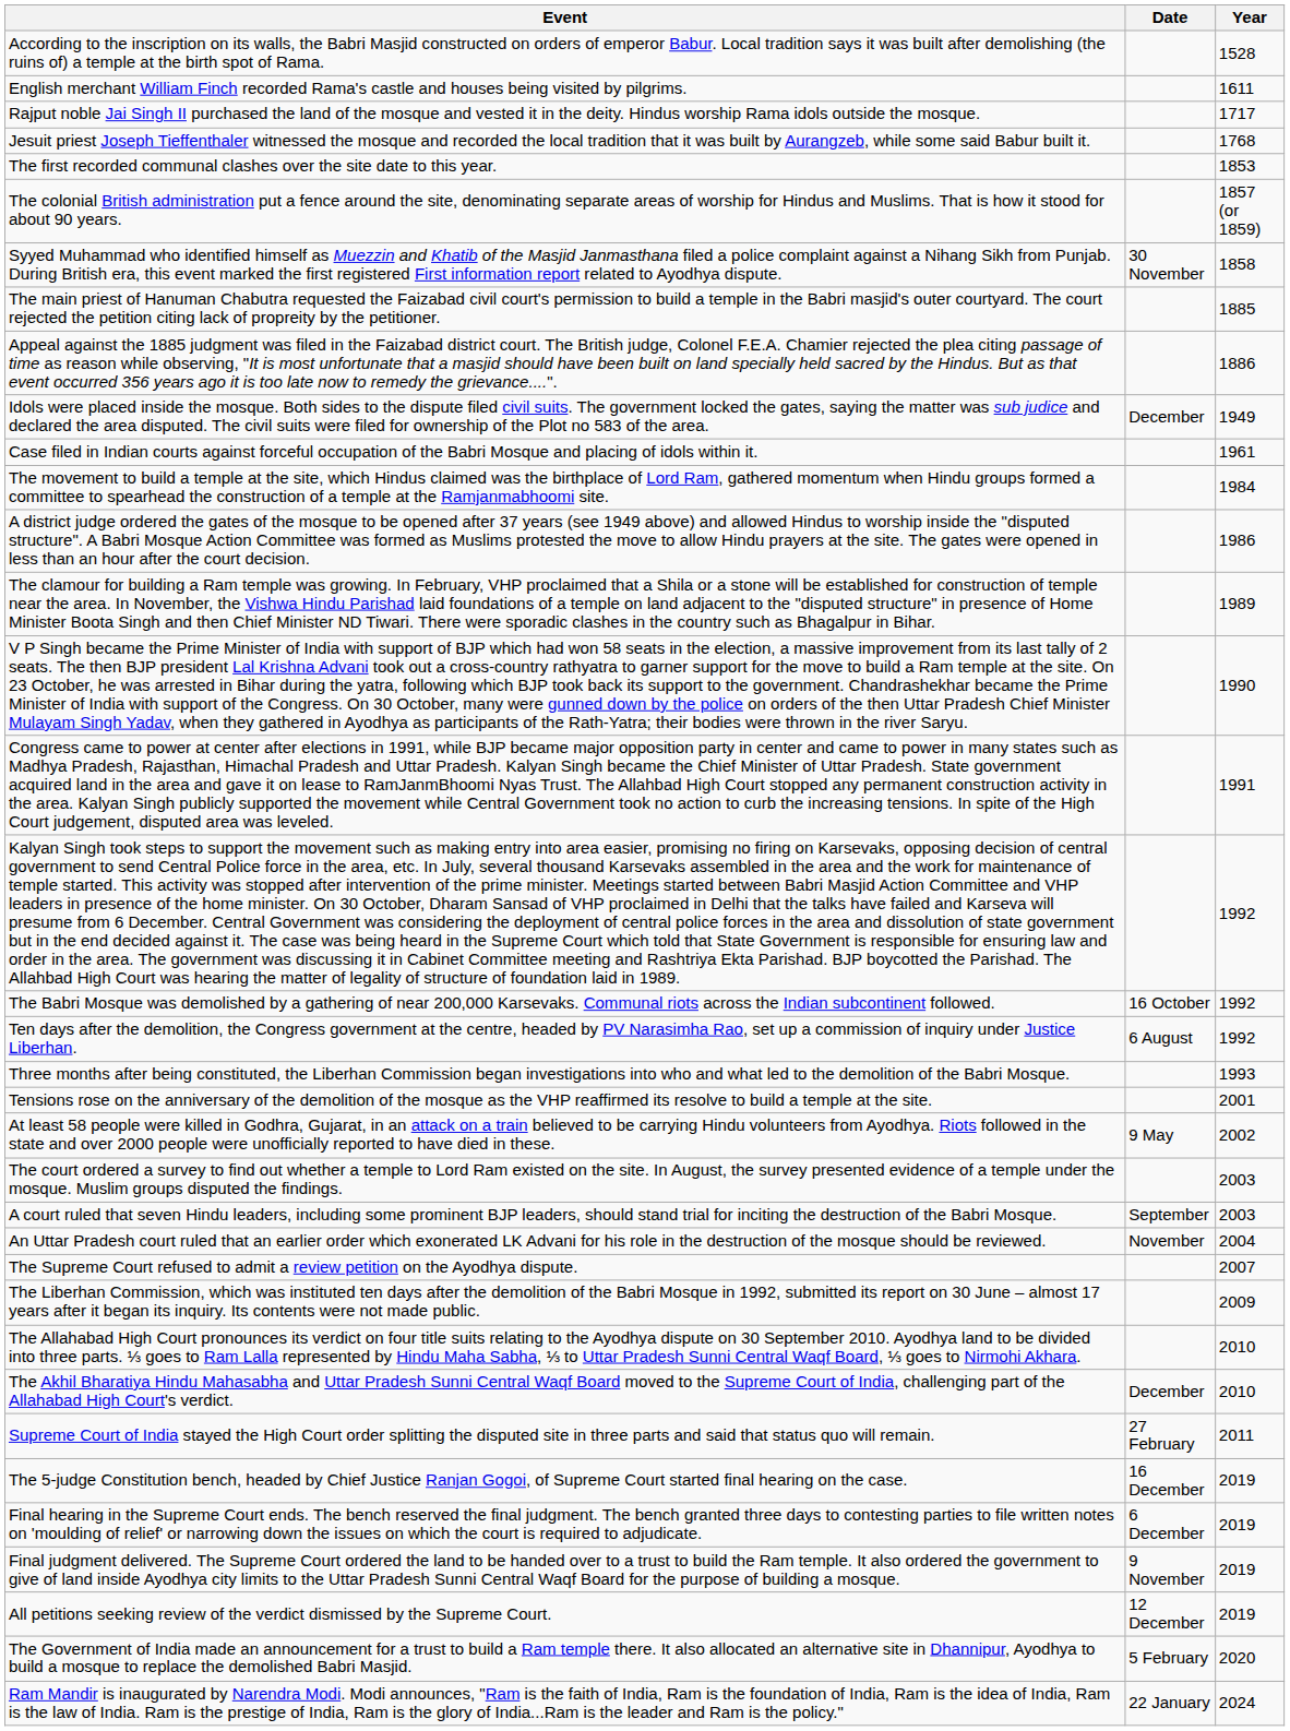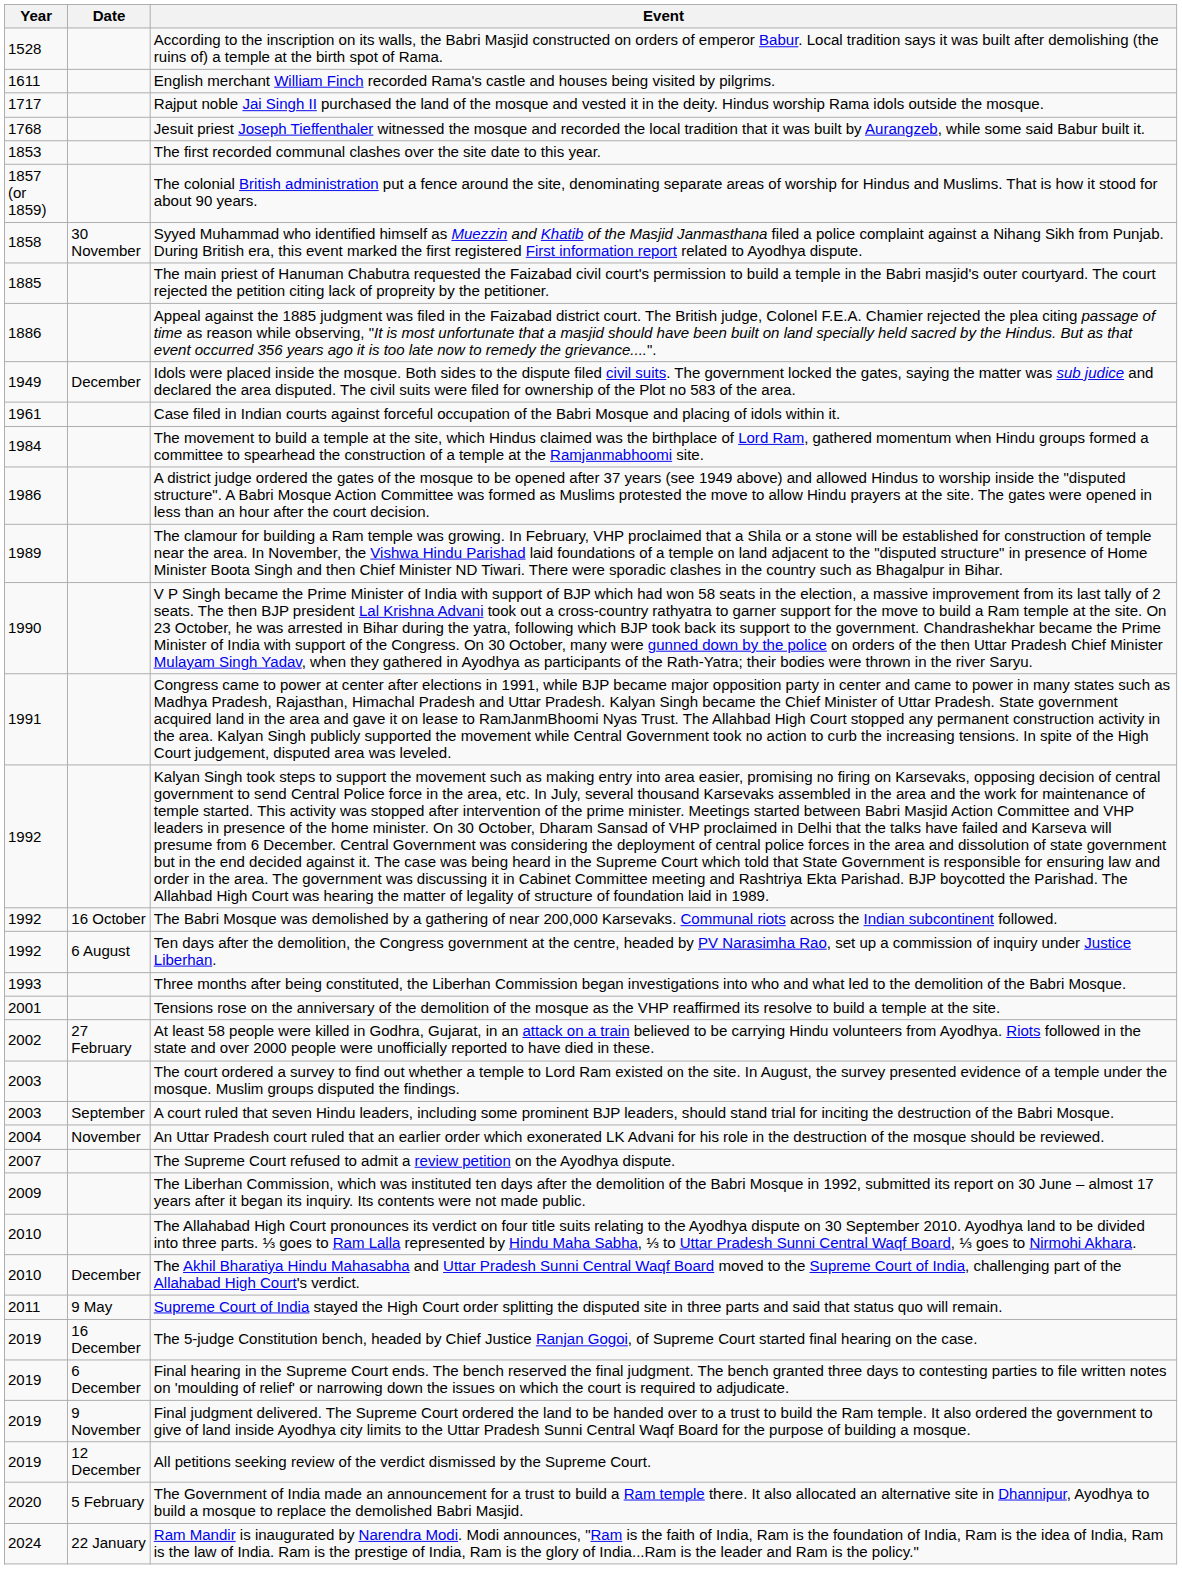columns swapped: Year <-> Event
row 23 | Date: 9 May -> 27 February
row 31 | Date: 27 February -> 9 May
